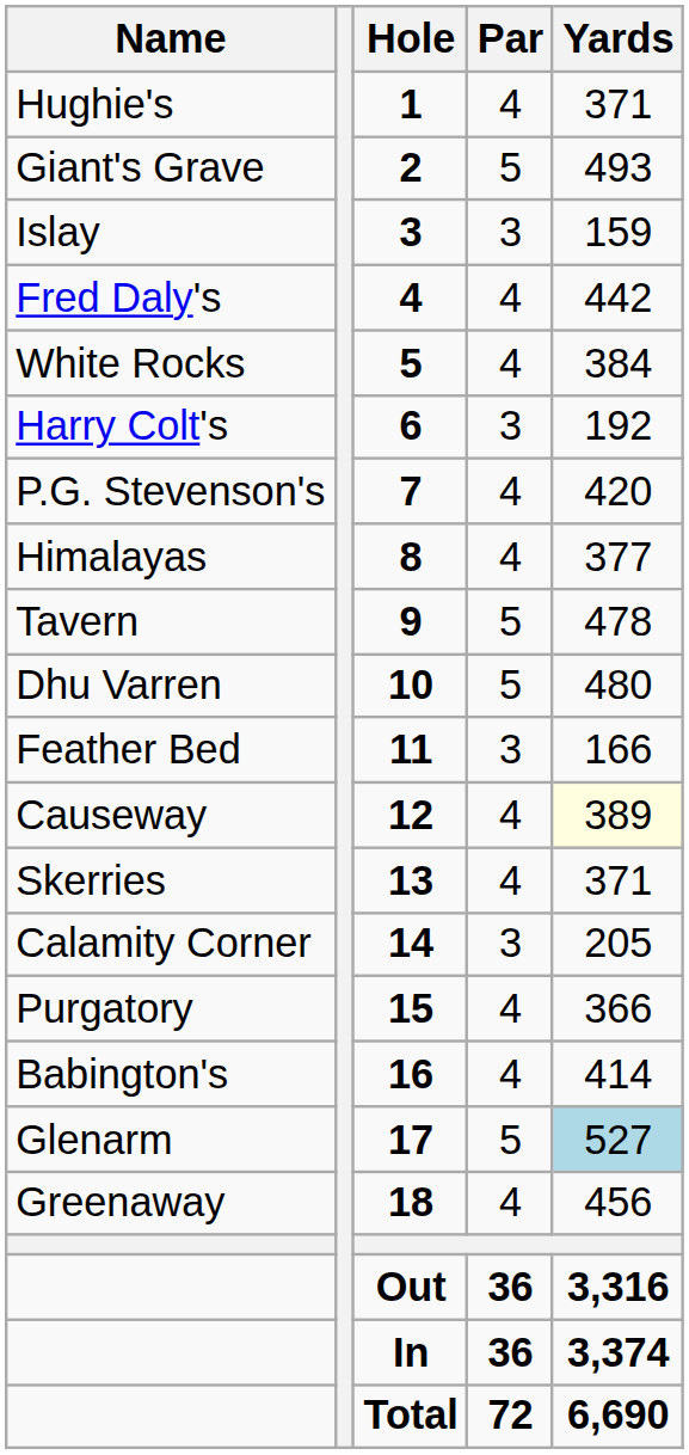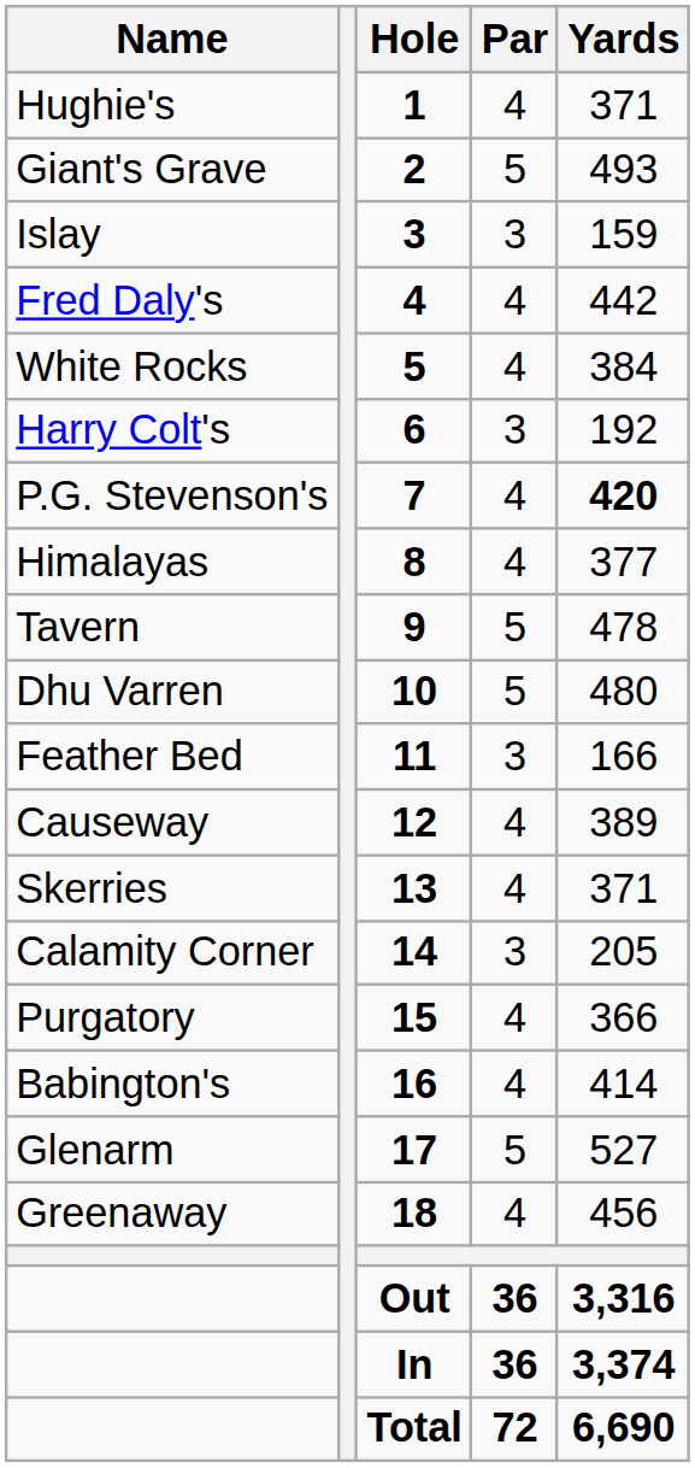P.G. Stevenson's | Yards: normal -> bold
Causeway | Yards: lightyellow background -> no background
Glenarm | Yards: lightblue background -> no background
